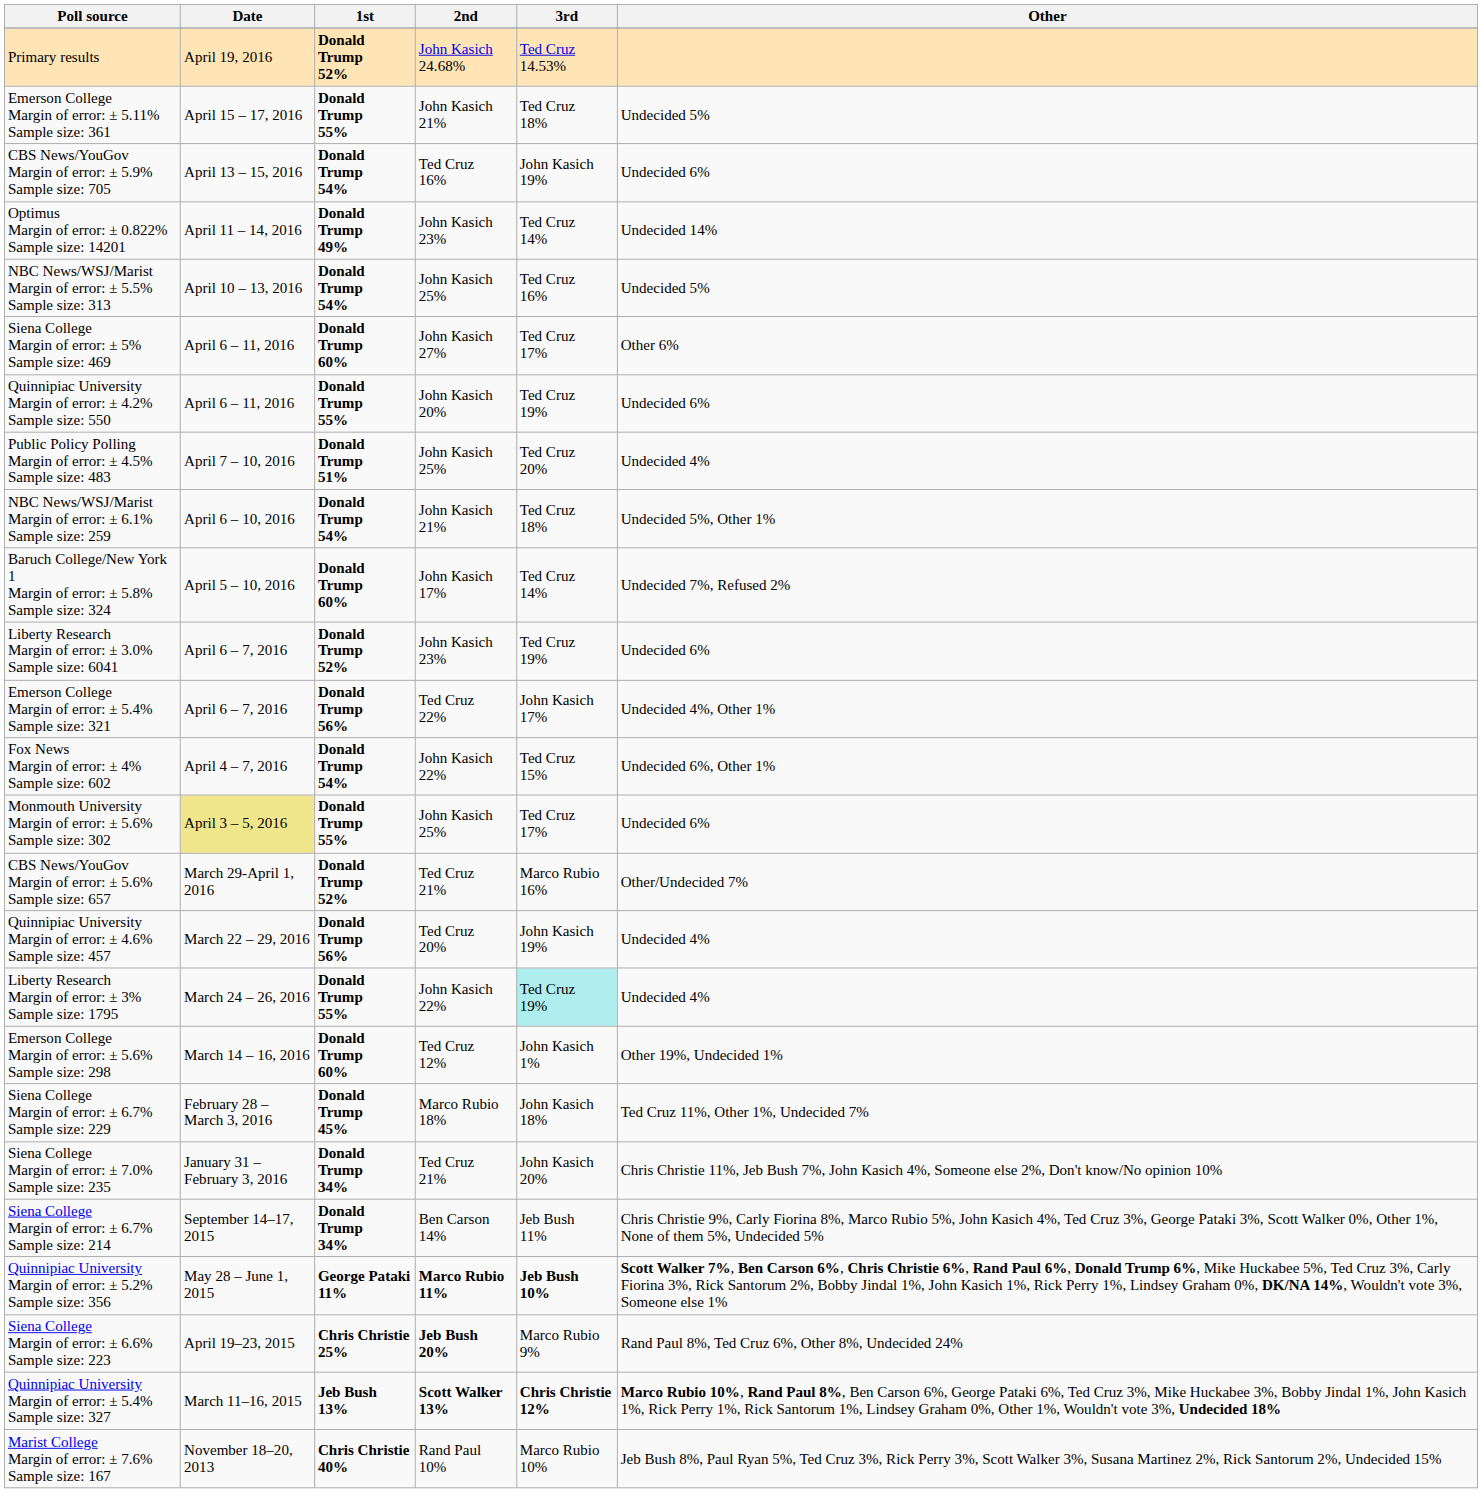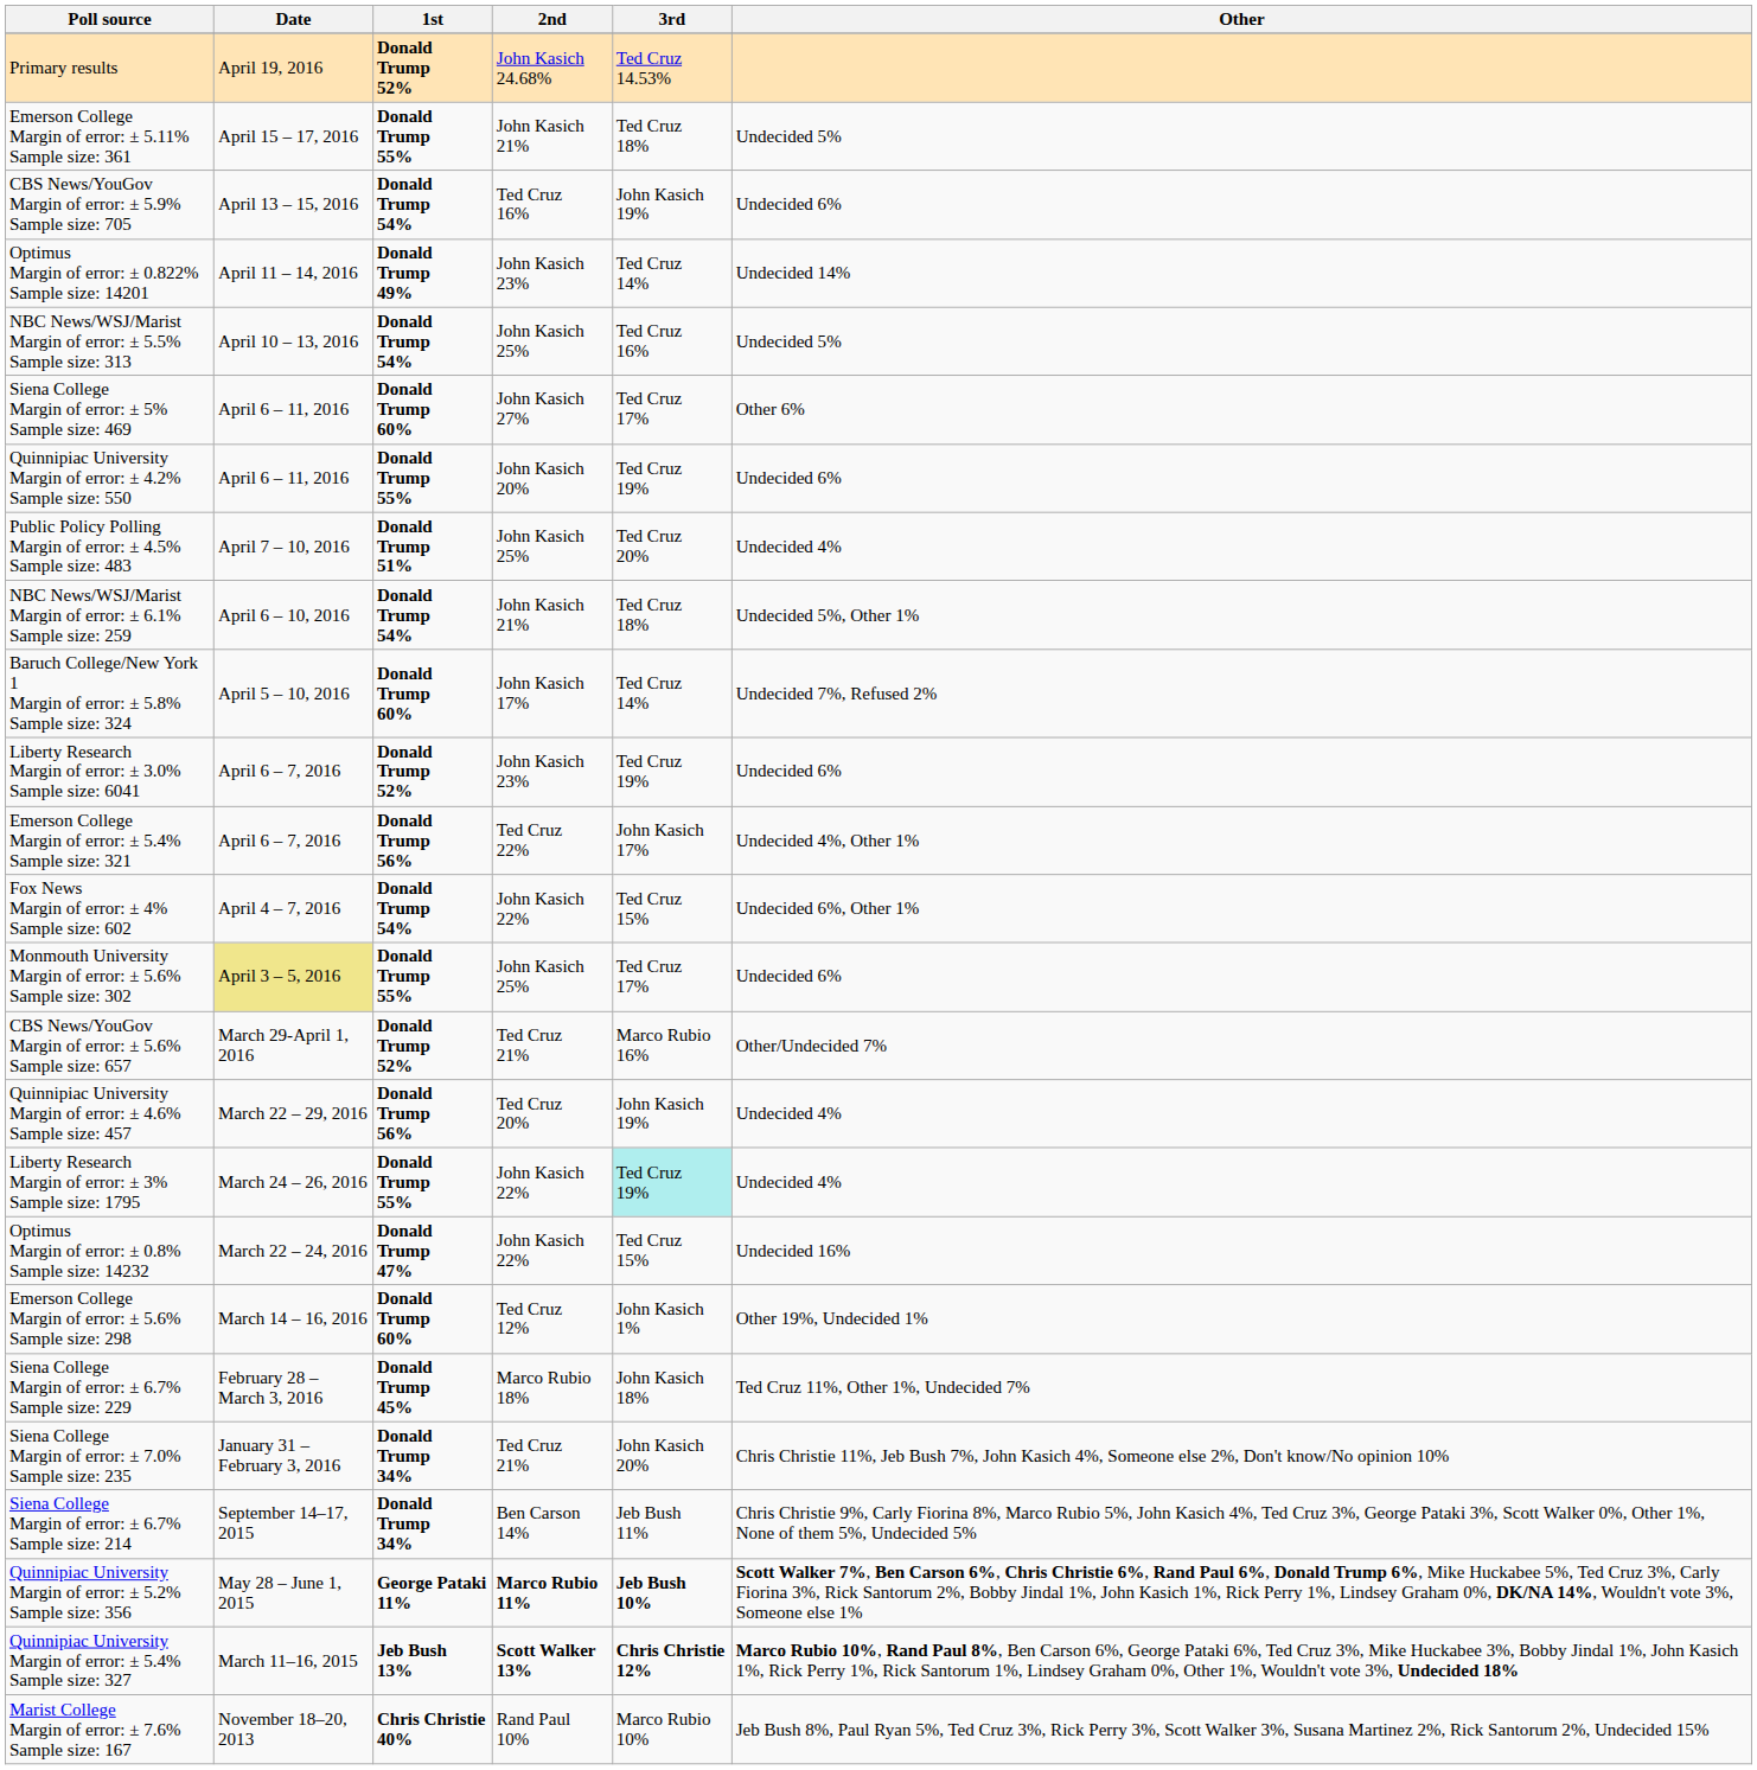+ row: Optimus Margin of error: ± 0.8% Sample size: 14232 | March 22 – 24, 2016 | Donald Trump 47% | John Kasich 22% | Ted Cruz 15% | Undecided 16%
- row: Siena College Margin of error: ± 6.6% Sample size: 223 | April 19–23, 2015 | Chris Christie 25% | Jeb Bush 20% | Marco Rubio 9% | Rand Paul 8%, Ted Cruz 6%, Other 8%, Undecided 24%
